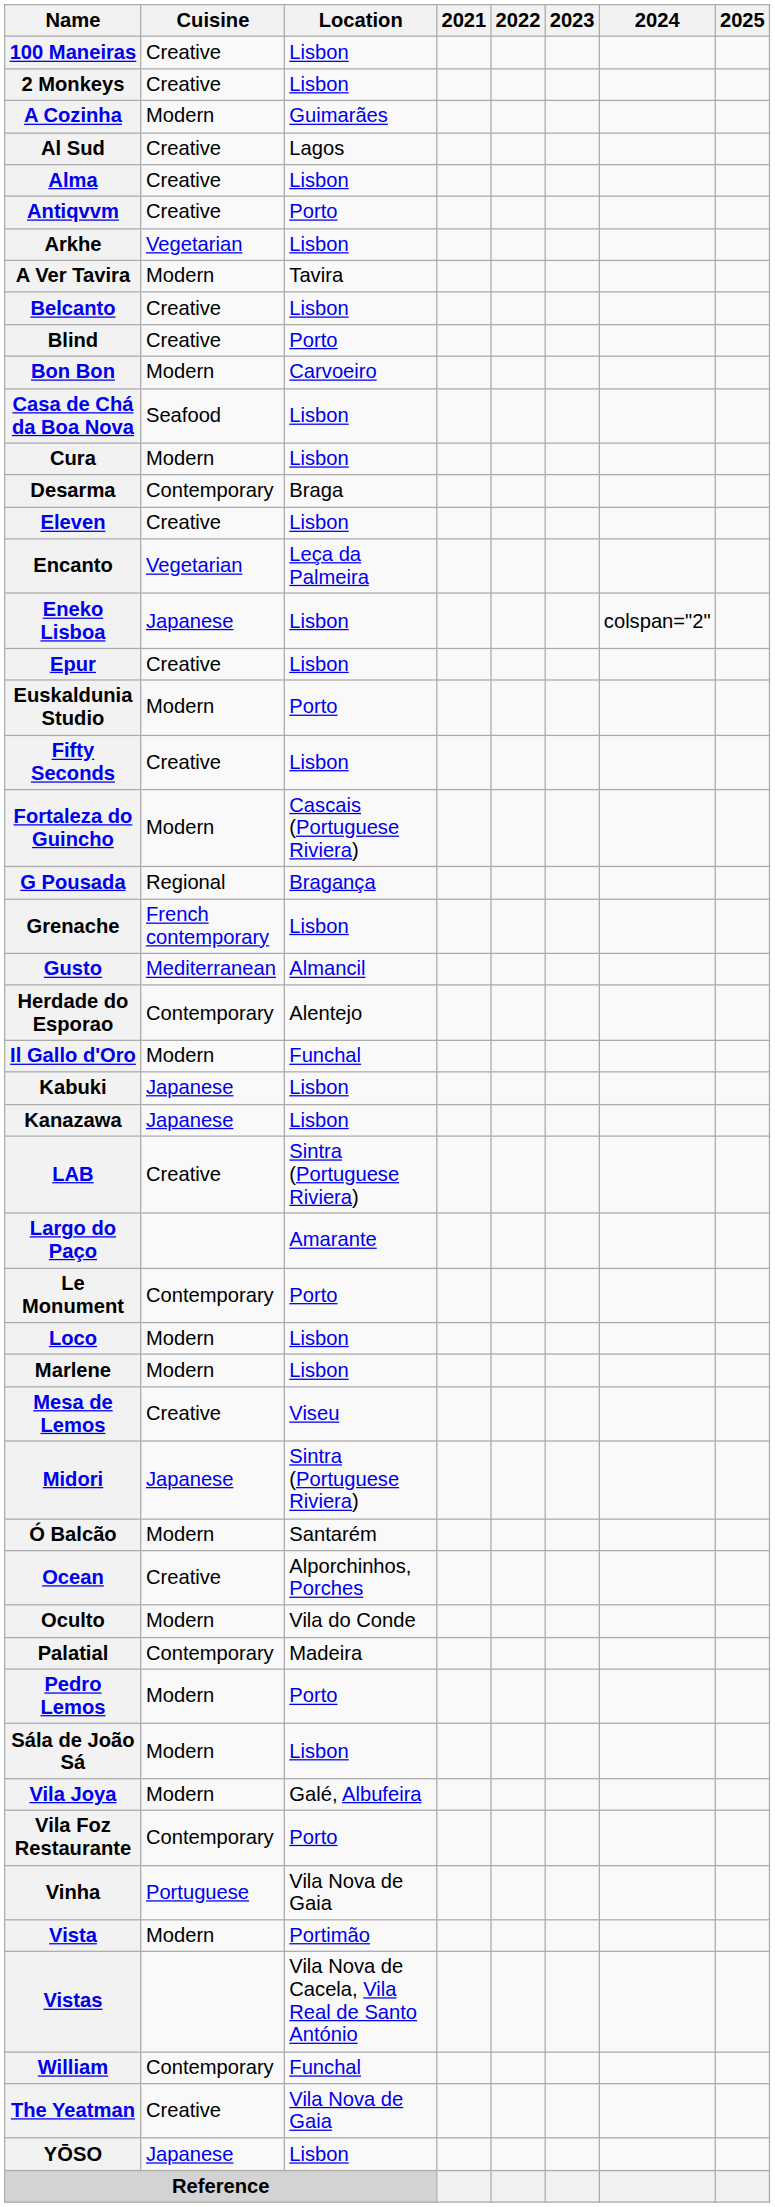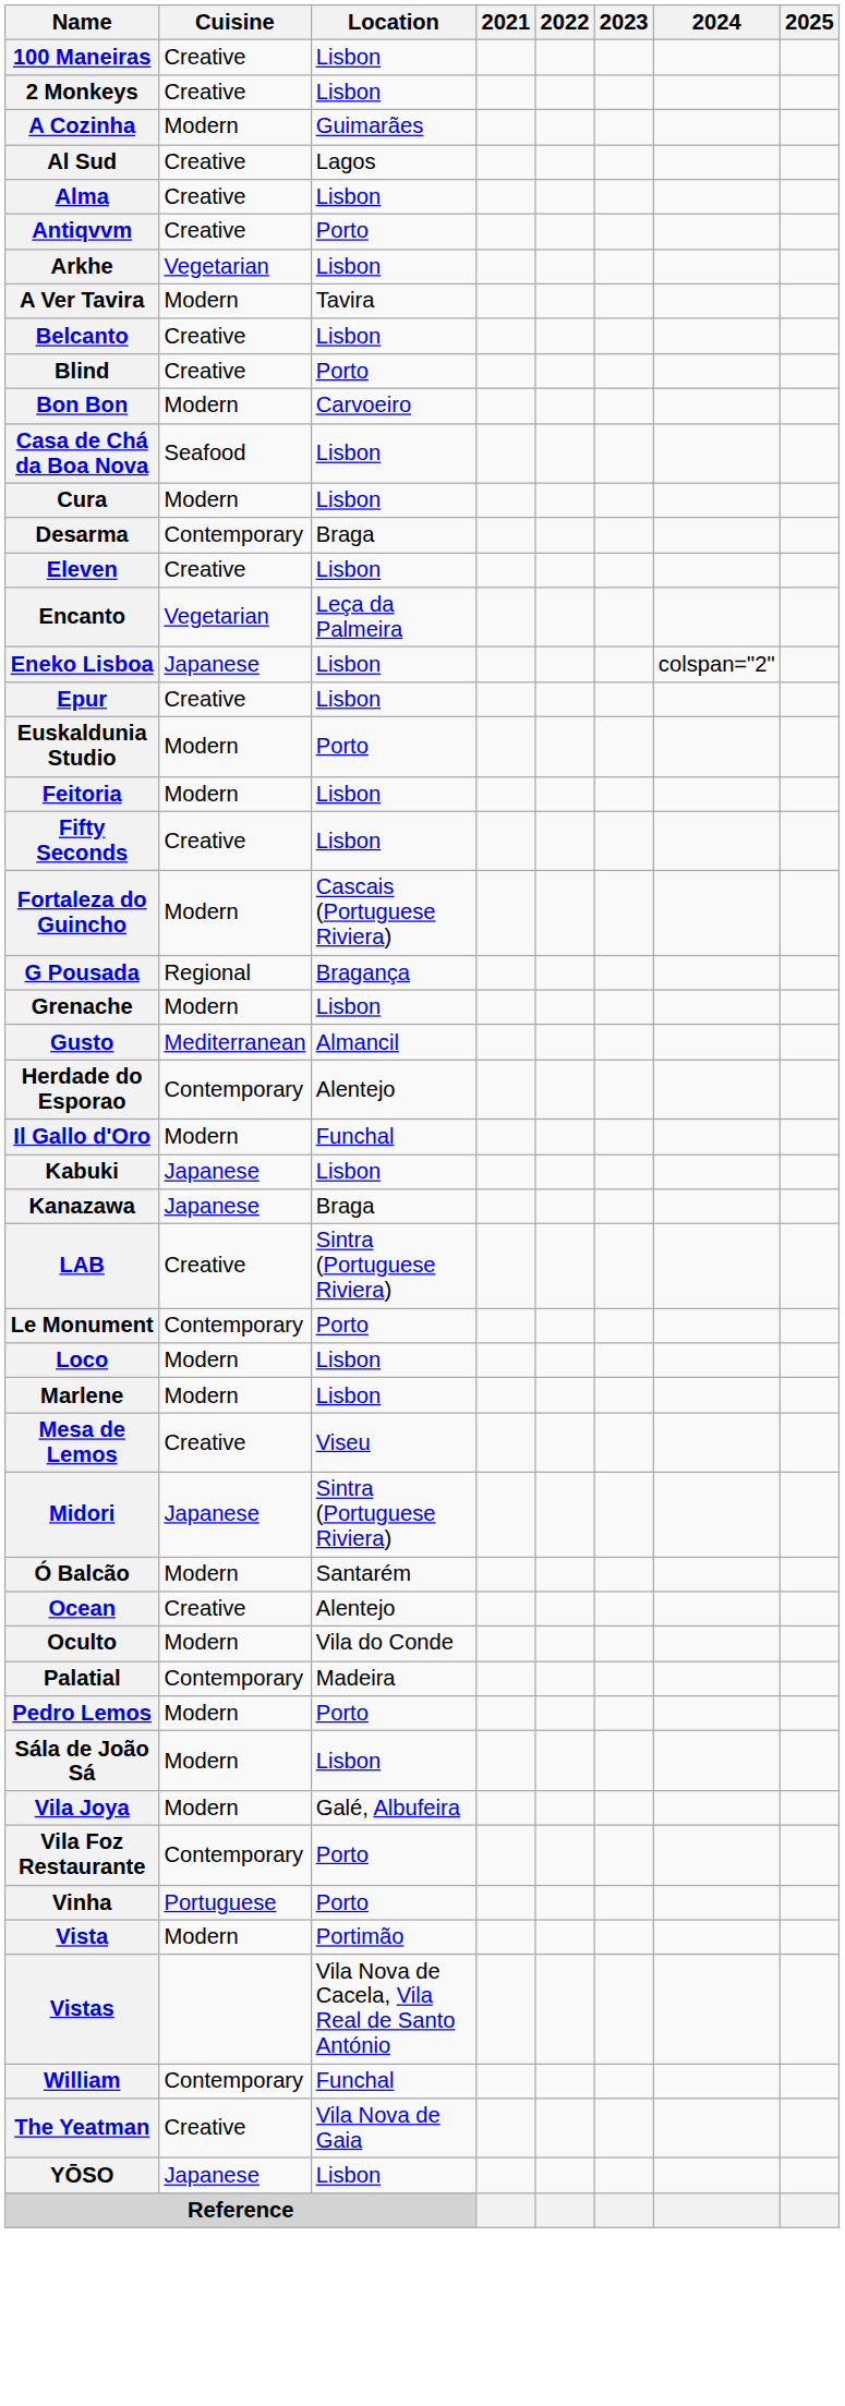+ row: Feitoria | Modern | Lisbon
Grenache | Cuisine: French contemporary -> Modern
Kanazawa | Location: Lisbon -> Braga
- row: Largo do Paço | Amarante
Ocean | Location: Alporchinhos, Porches -> Alentejo
Vinha | Location: Vila Nova de Gaia -> Porto
